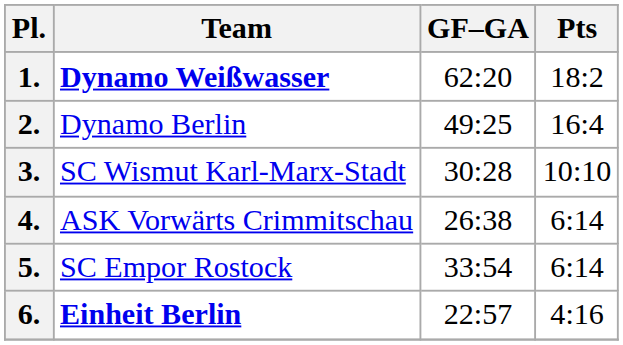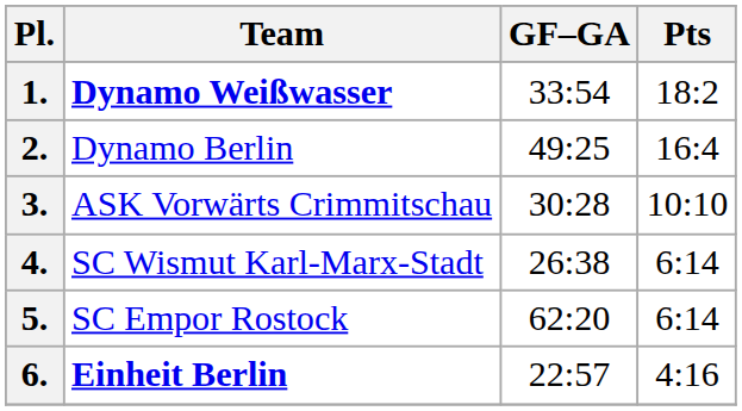1. | GF–GA: 62:20 -> 33:54
3. | Team: SC Wismut Karl-Marx-Stadt -> ASK Vorwärts Crimmitschau
4. | Team: ASK Vorwärts Crimmitschau -> SC Wismut Karl-Marx-Stadt
5. | GF–GA: 33:54 -> 62:20
